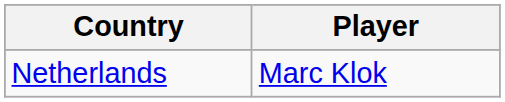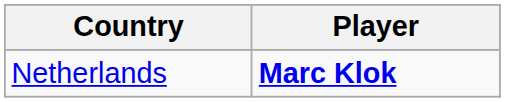Netherlands | Player: normal -> bold
